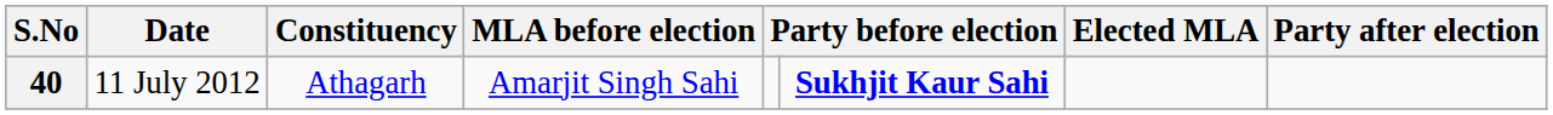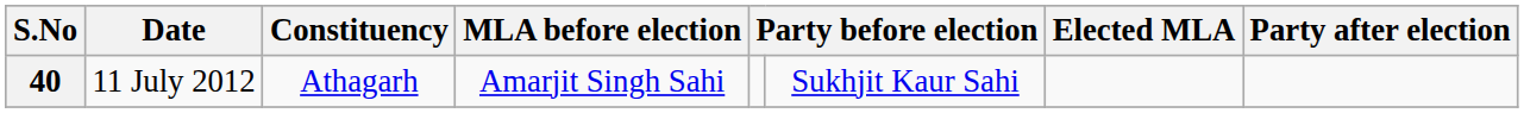40 | column 6: bold -> normal
